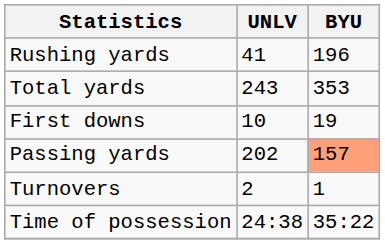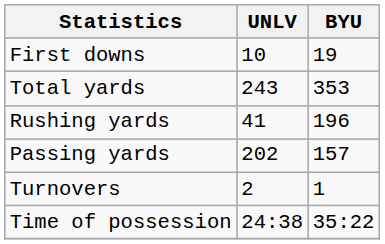rows swapped: First downs <-> Rushing yards
Passing yards | BYU: lightsalmon background -> no background
